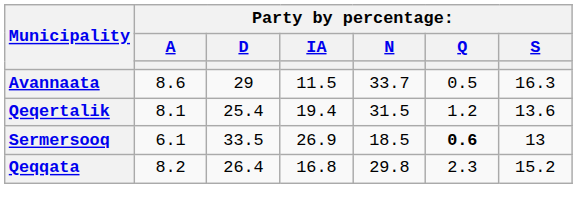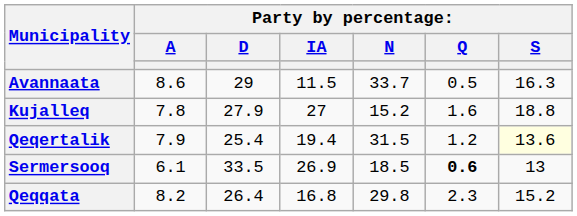+ row: Kujalleq | 7.8 | 27.9 | 27 | 15.2 | 1.6 | 18.8
Qeqertalik | column 2: 8.1 -> 7.9
Qeqertalik | column 7: no background -> lightyellow background
